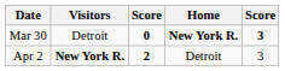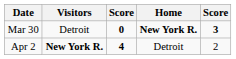Apr 2 | column 3: 2 -> 4
Apr 2 | column 5: 3 -> 2
